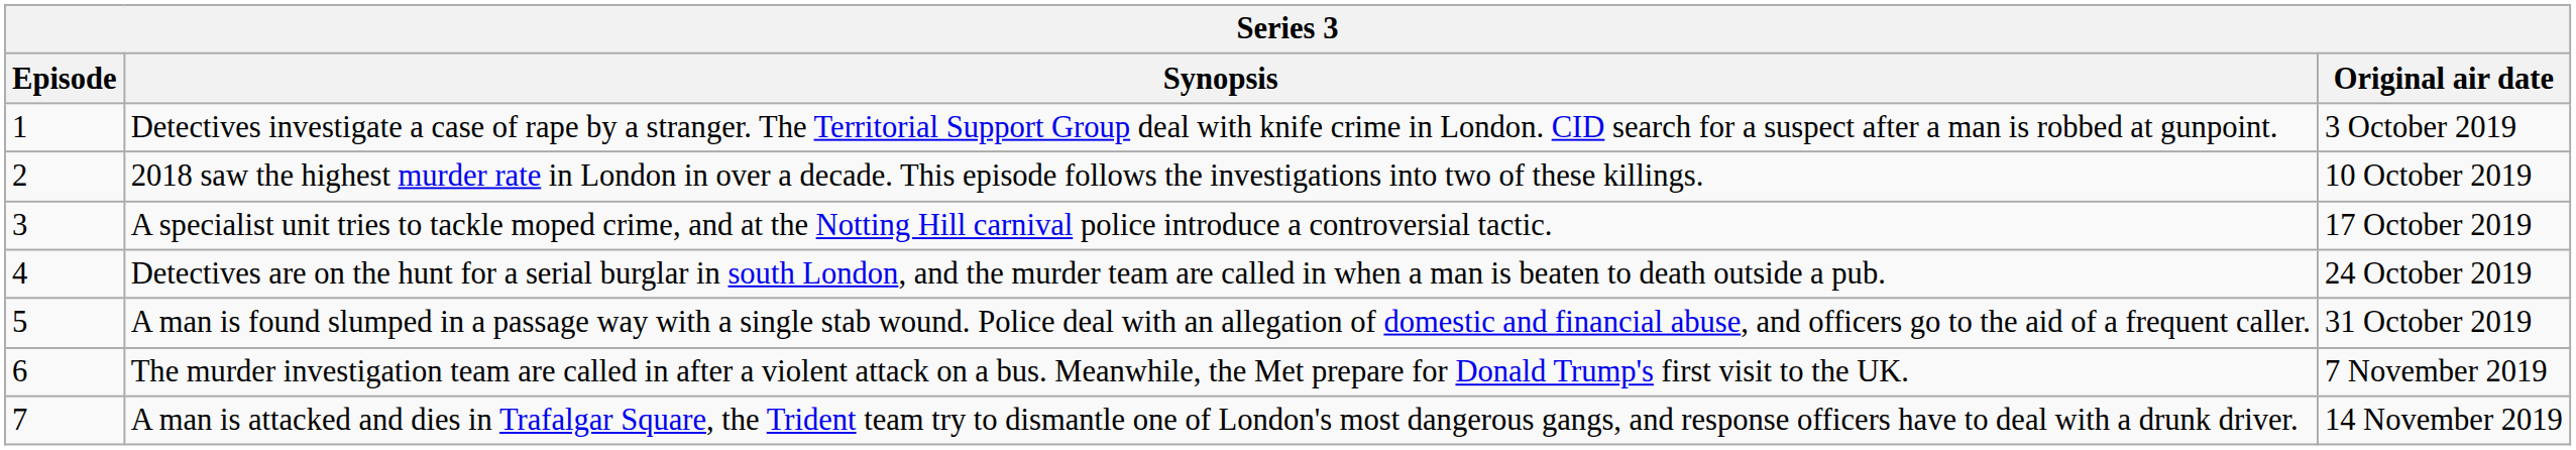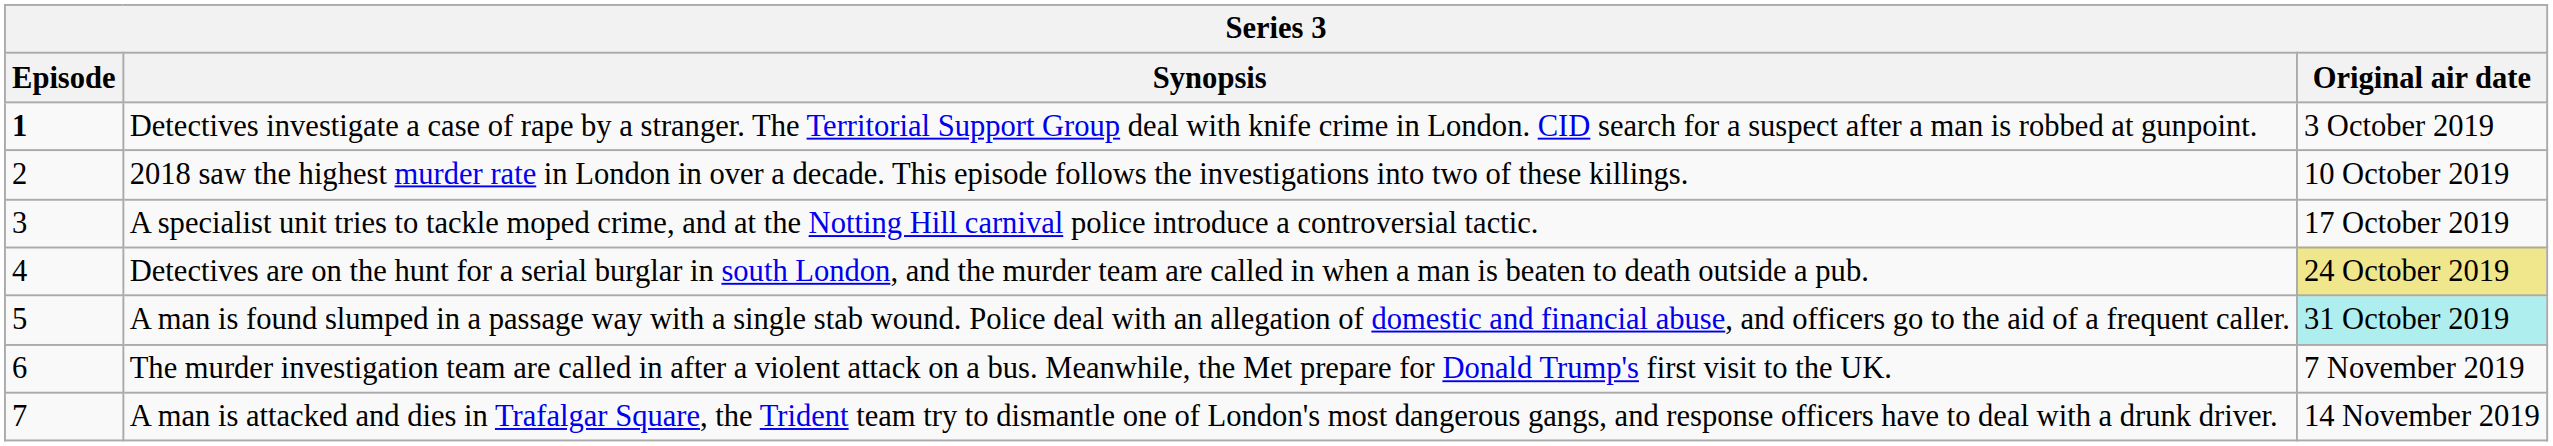row 3 | Episode: normal -> bold
row 6 | Original air date: no background -> khaki background
row 7 | Original air date: no background -> paleturquoise background
